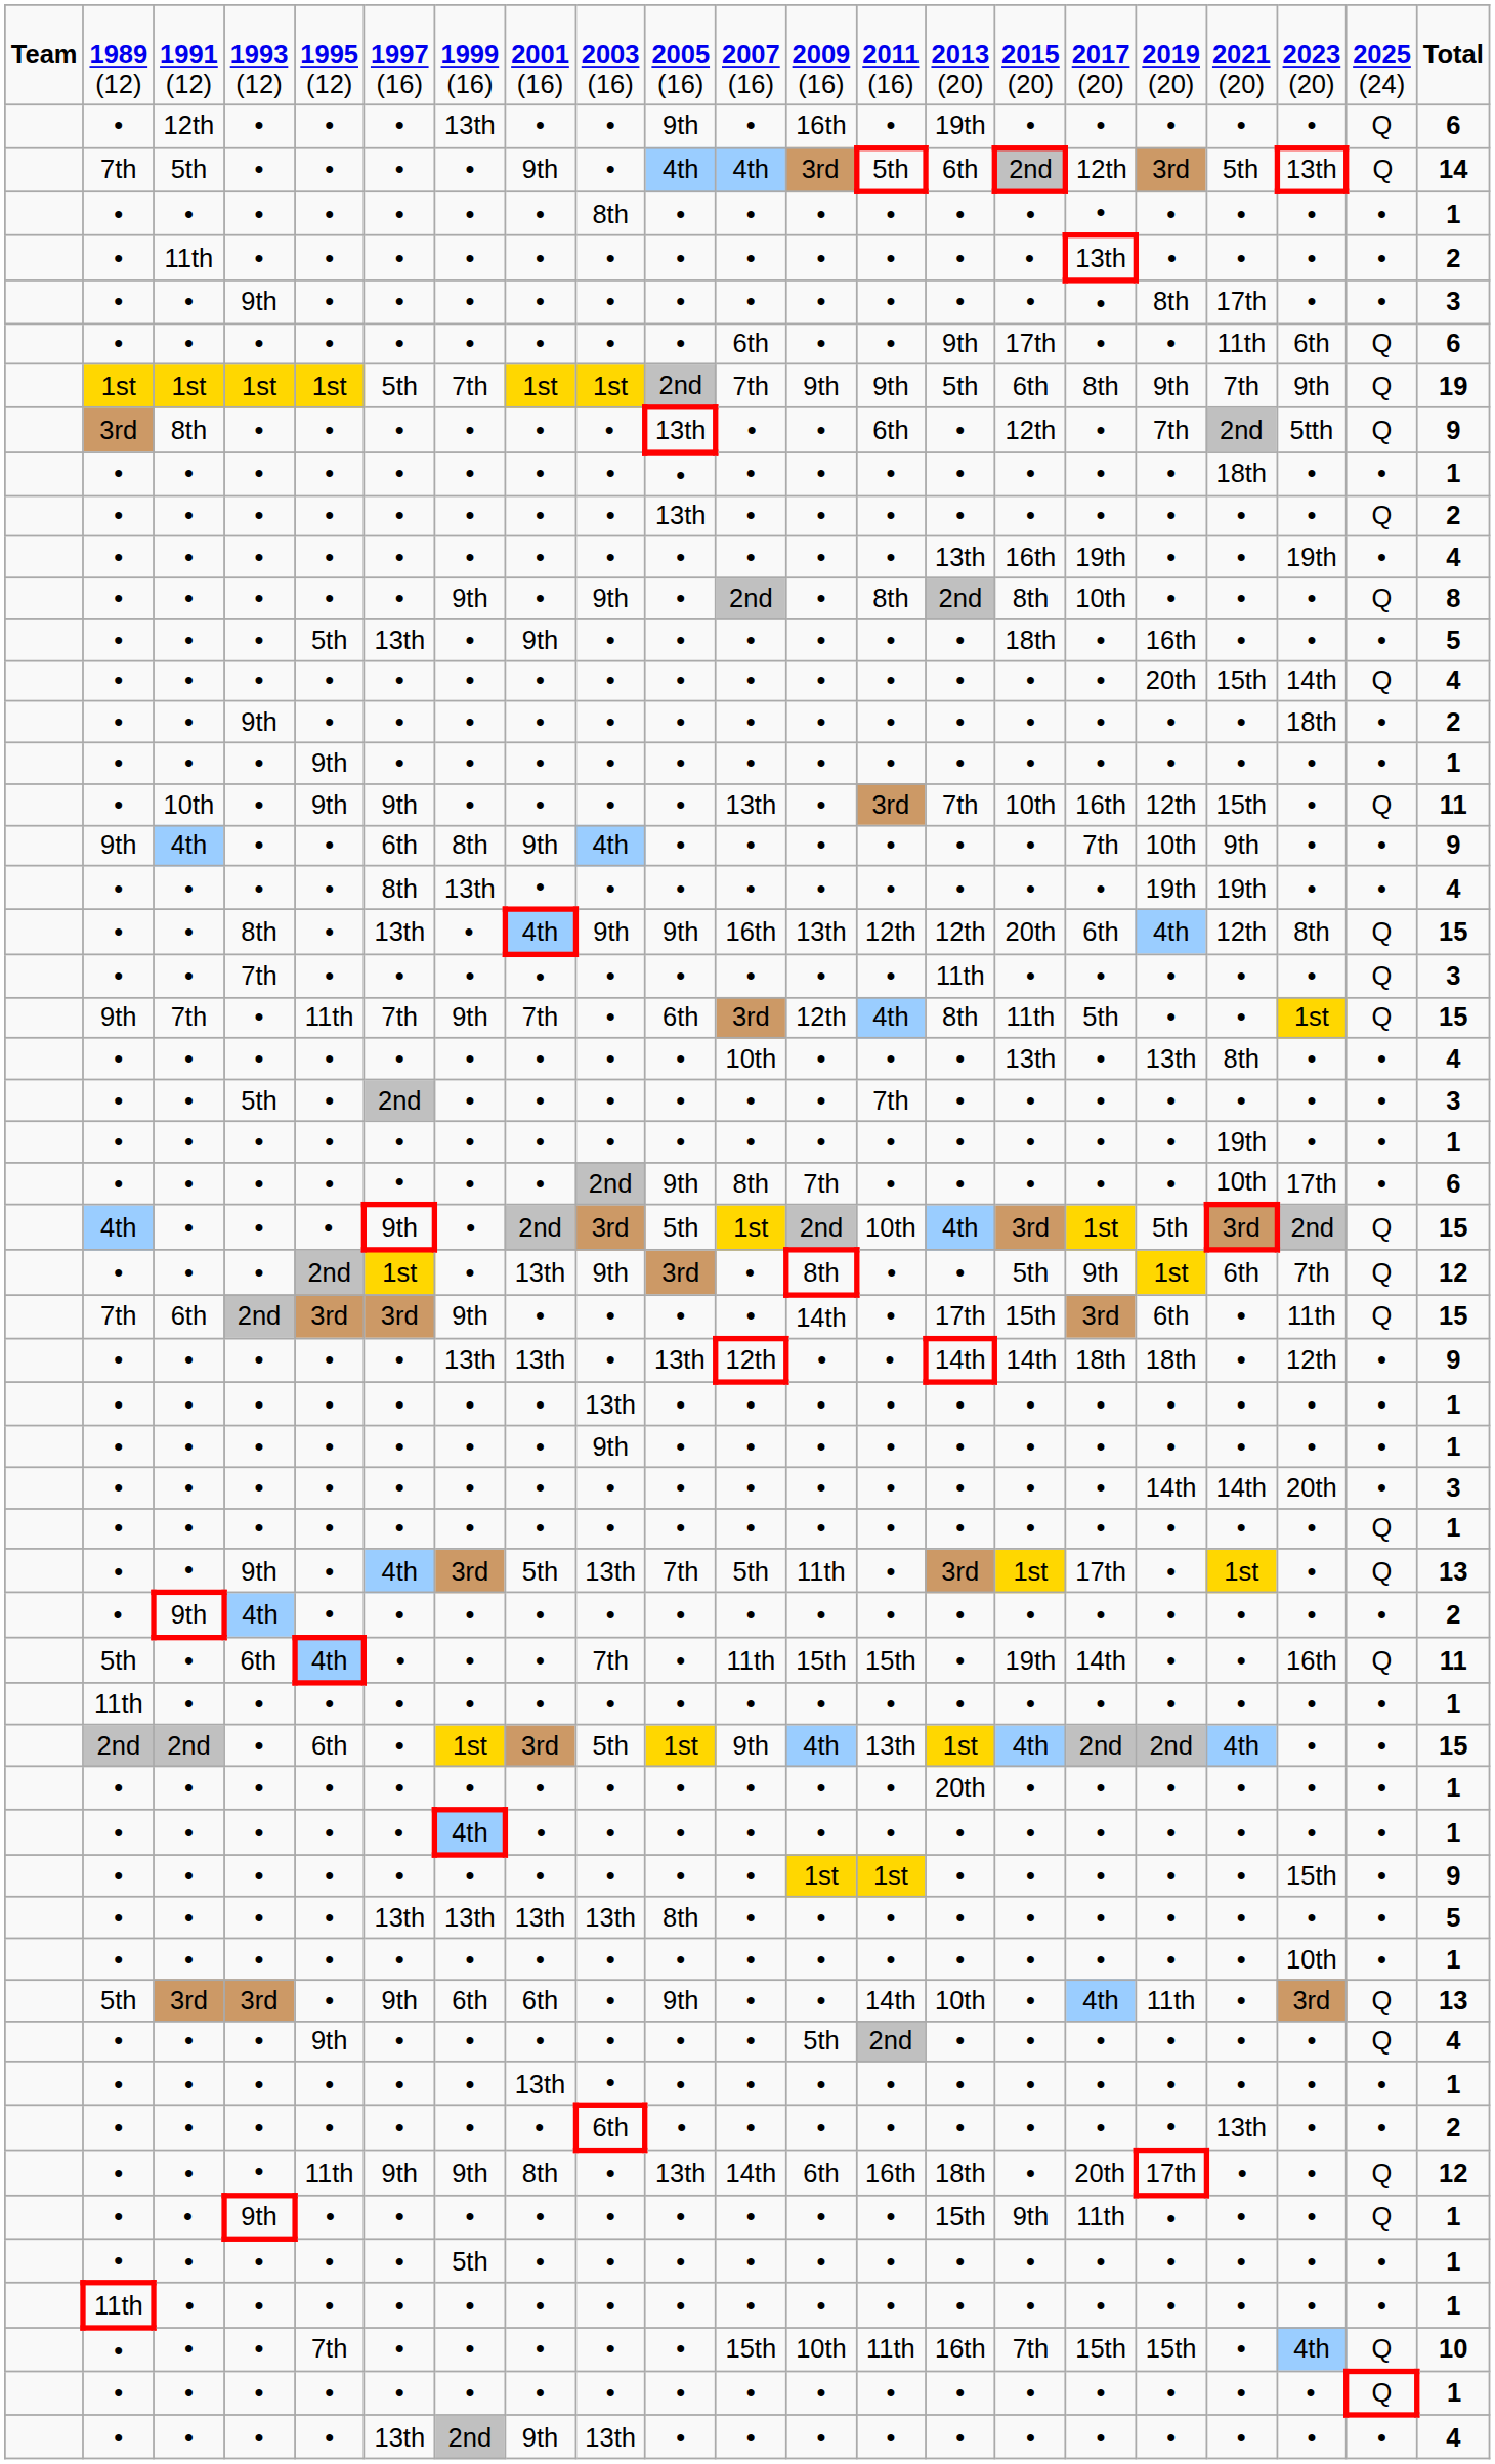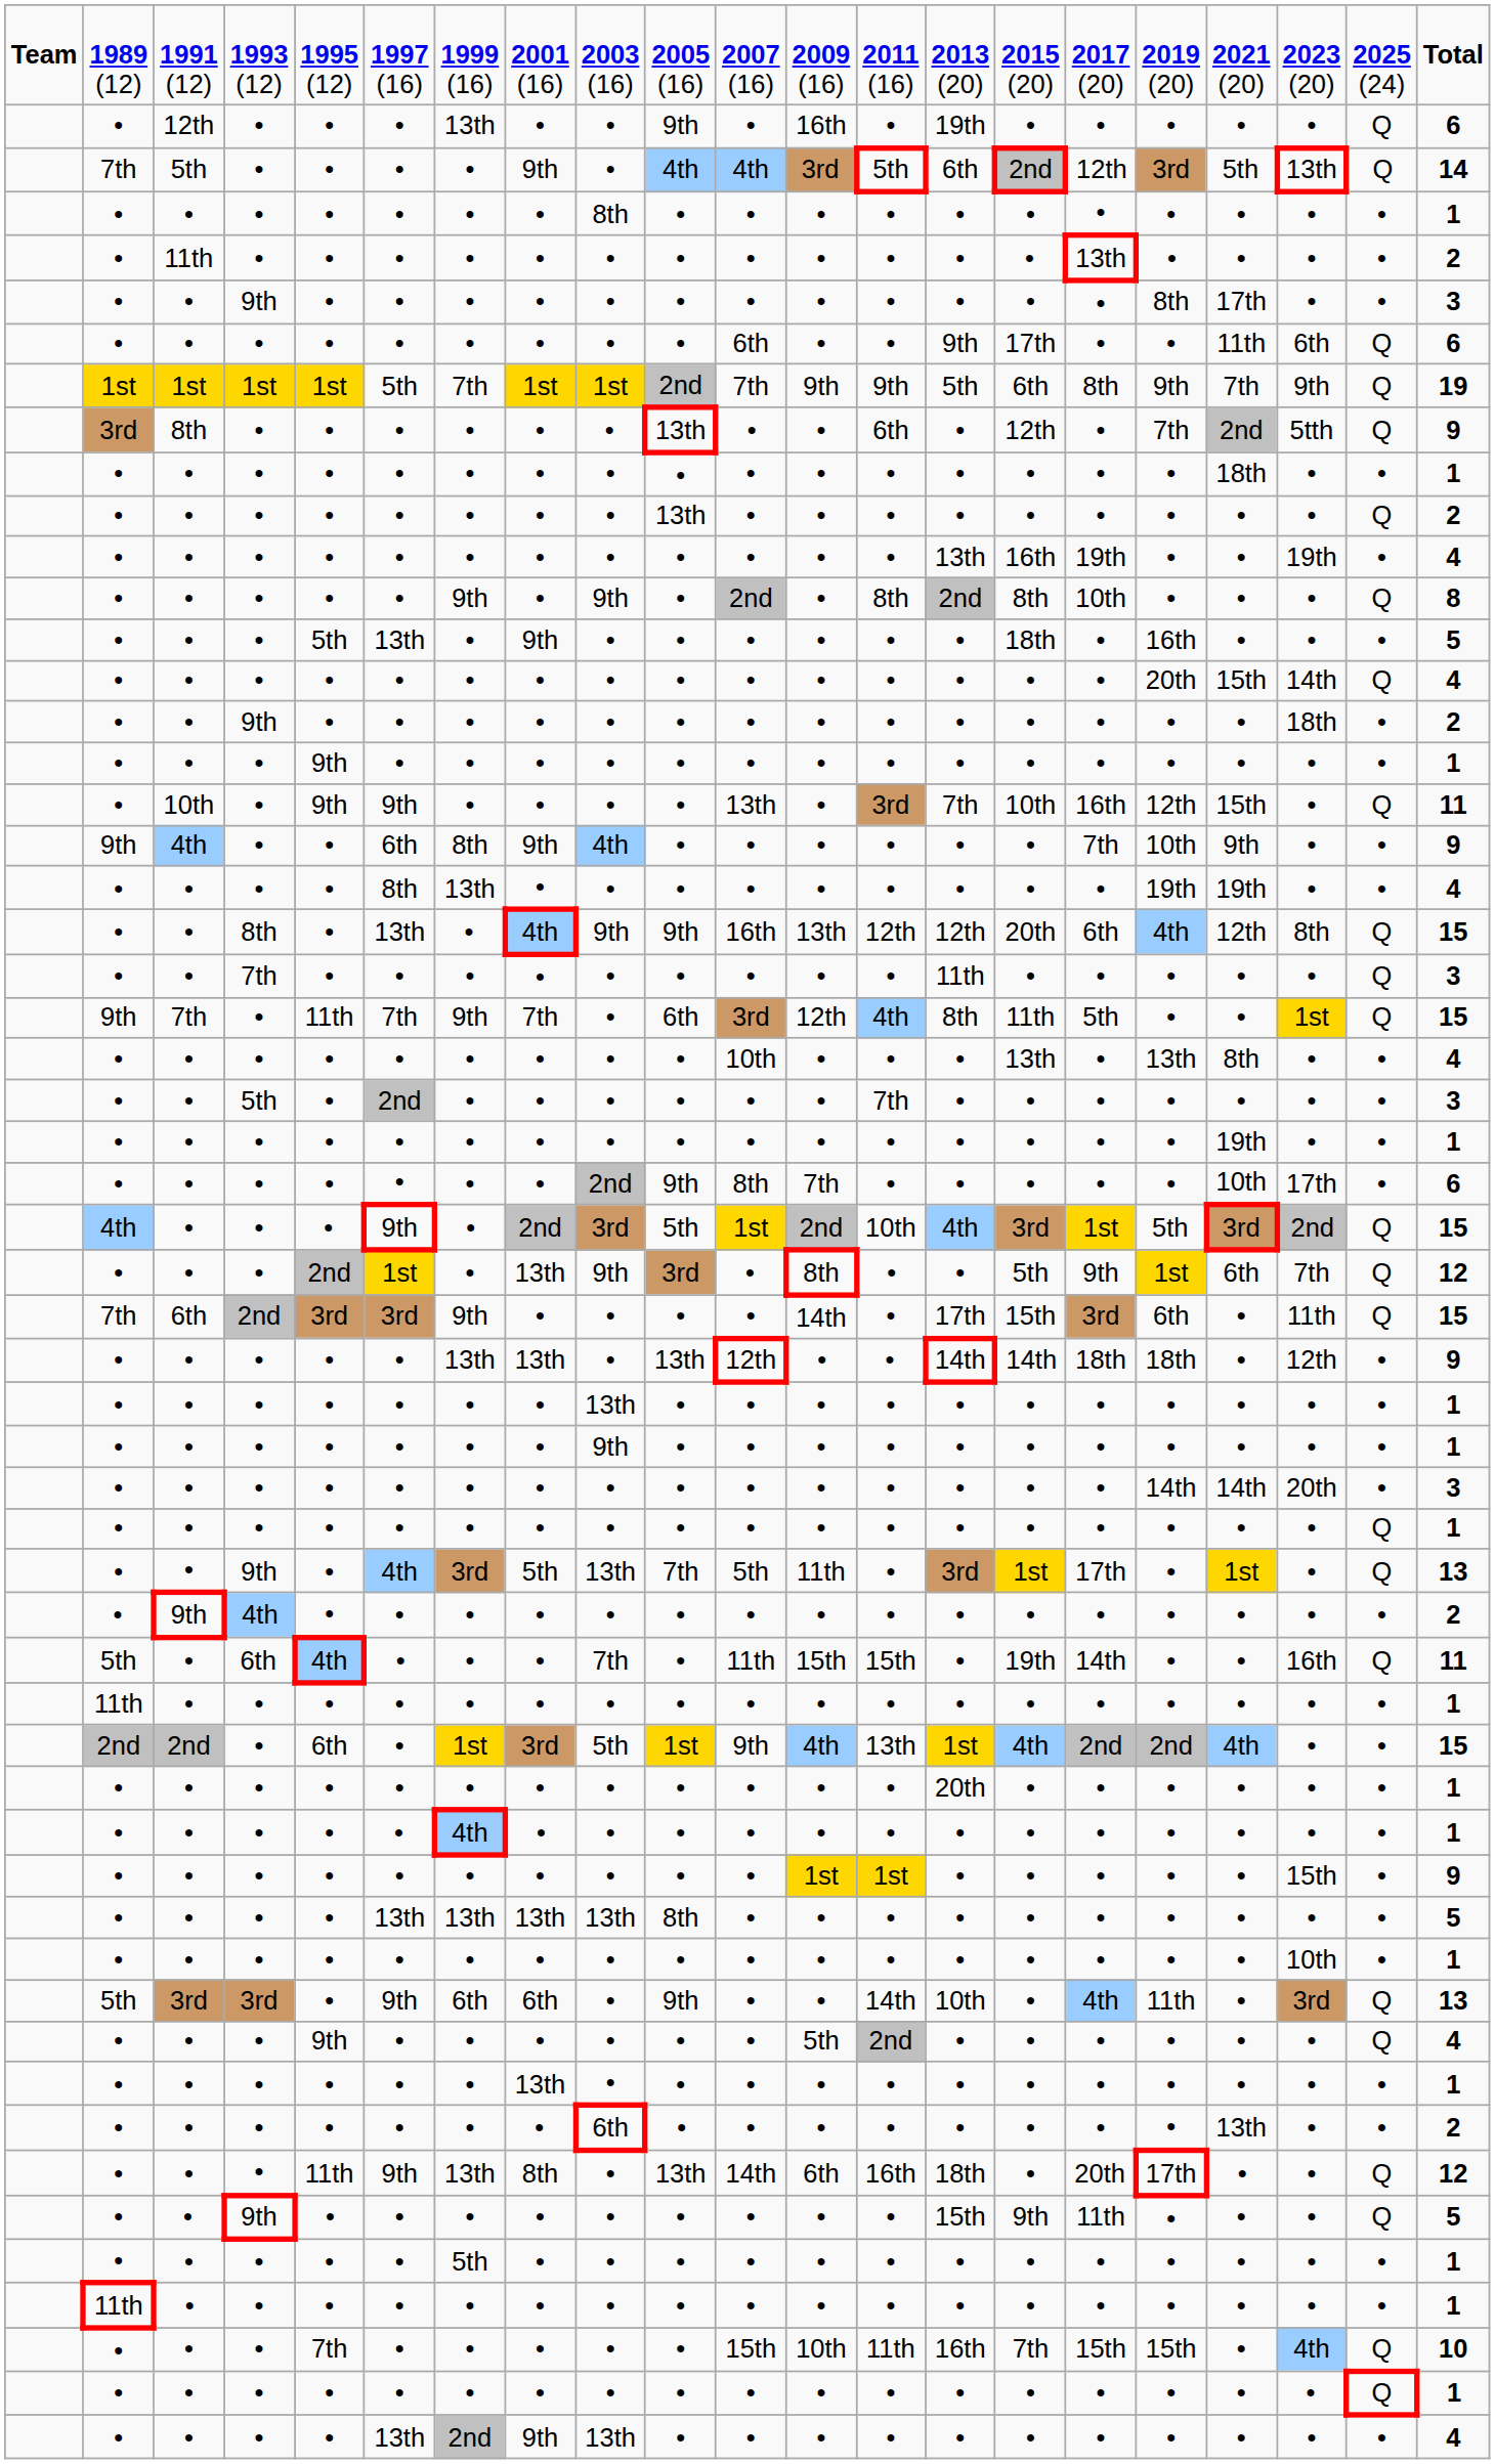row 50 | column 7: 9th -> 13th
row 51 | column 21: 1 -> 5
